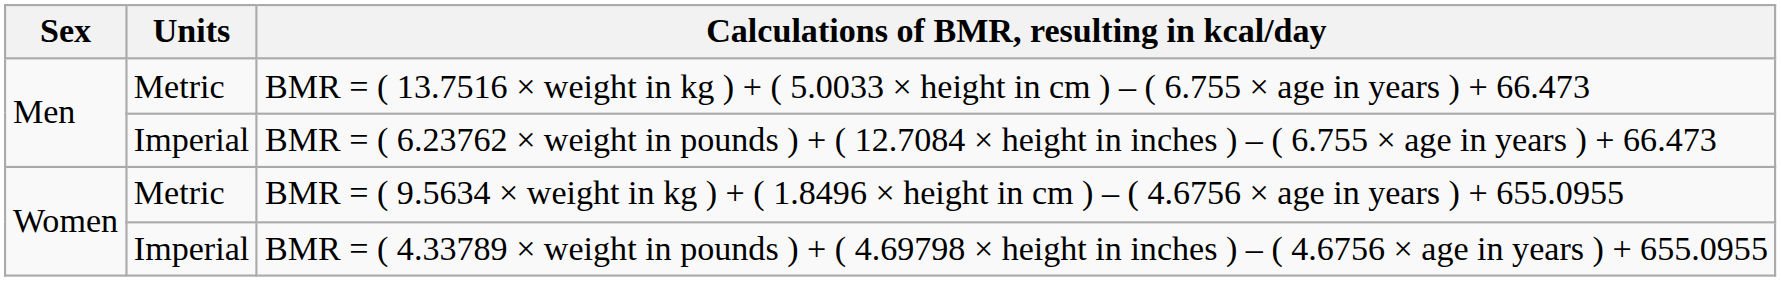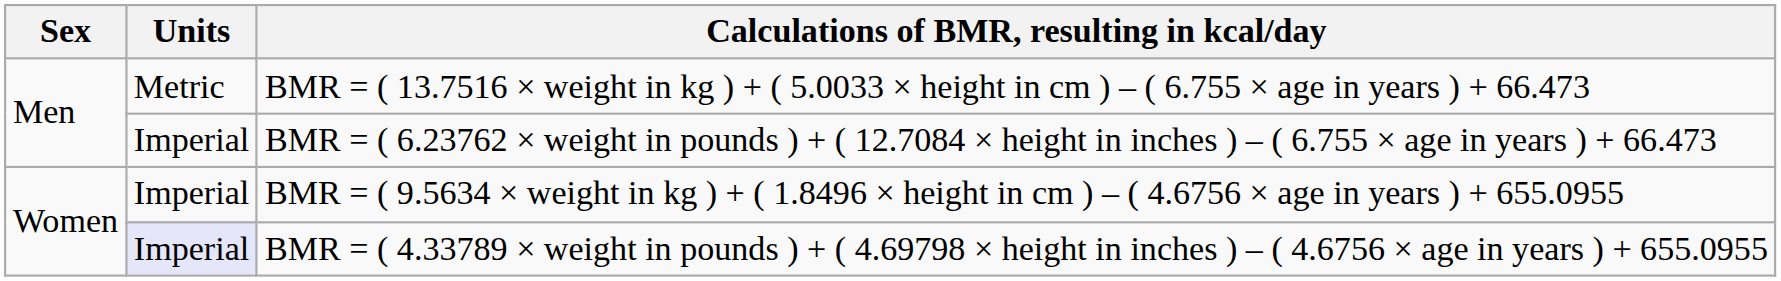row 4 | Units: Metric -> Imperial
row 5 | Units: no background -> lavender background
